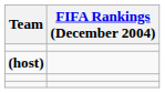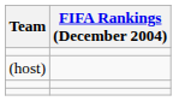row 3 | Team: bold -> normal
